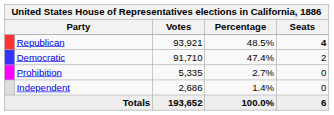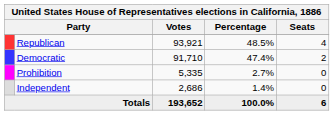Republican | Seats: bold -> normal
